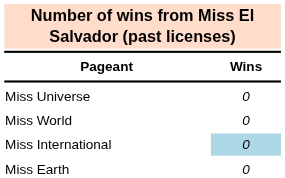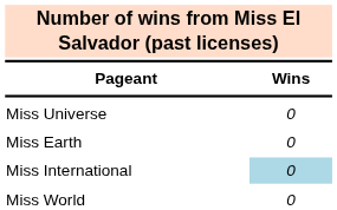row 4 | column 1: Miss World -> Miss Earth
row 6 | column 1: Miss Earth -> Miss World
